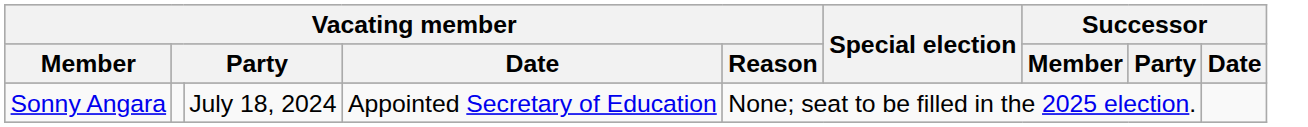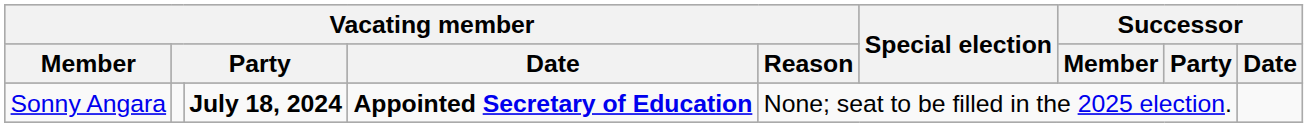Sonny Angara | column 3: normal -> bold
Sonny Angara | Vacating member / Date: normal -> bold
